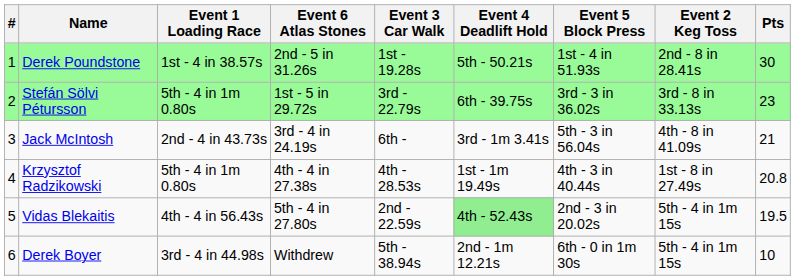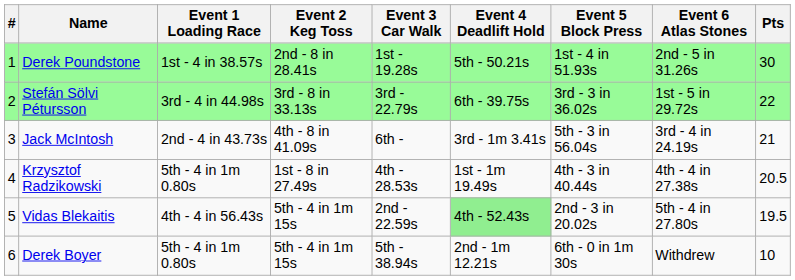columns swapped: Event 2 Keg Toss <-> Event 6 Atlas Stones
Stefán Sölvi Pétursson | Event 1 Loading Race: 5th - 4 in 1m 0.80s -> 3rd - 4 in 44.98s
Stefán Sölvi Pétursson | Pts: 23 -> 22
Krzysztof Radzikowski | Pts: 20.8 -> 20.5
Derek Boyer | Event 1 Loading Race: 3rd - 4 in 44.98s -> 5th - 4 in 1m 0.80s
